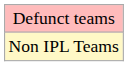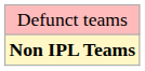row 2 | column 1: normal -> bold
